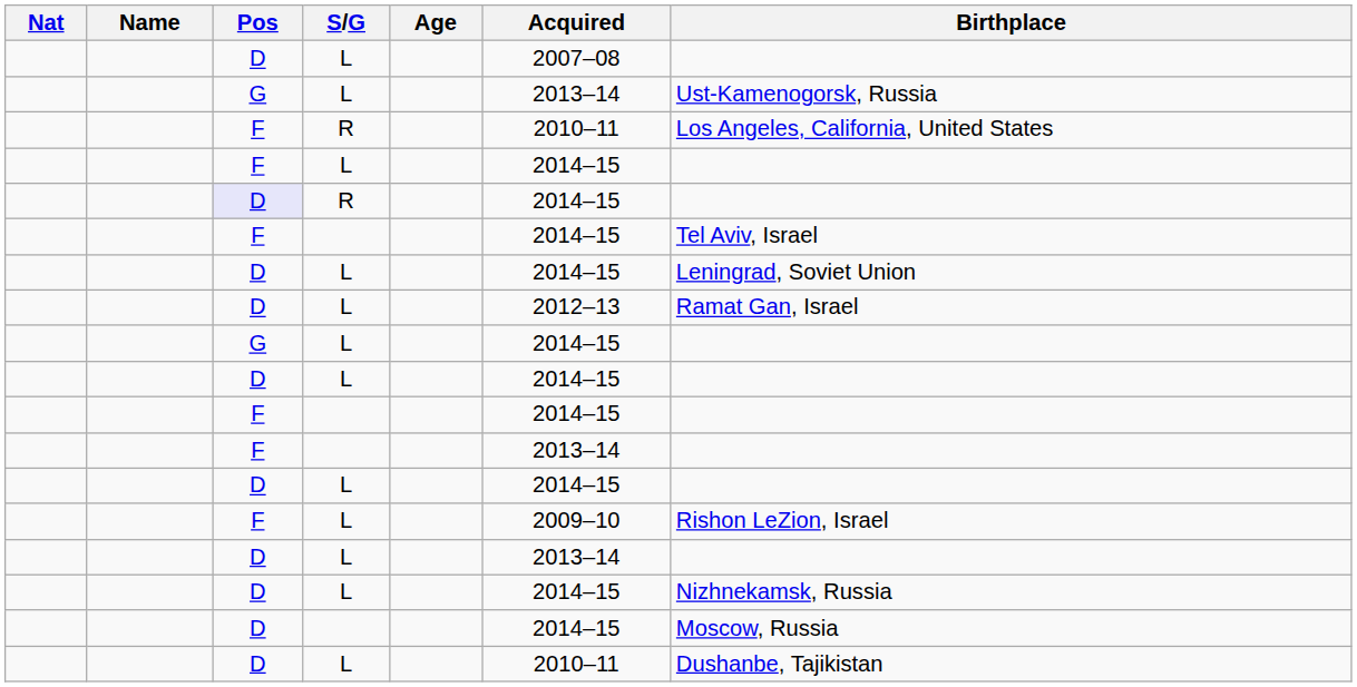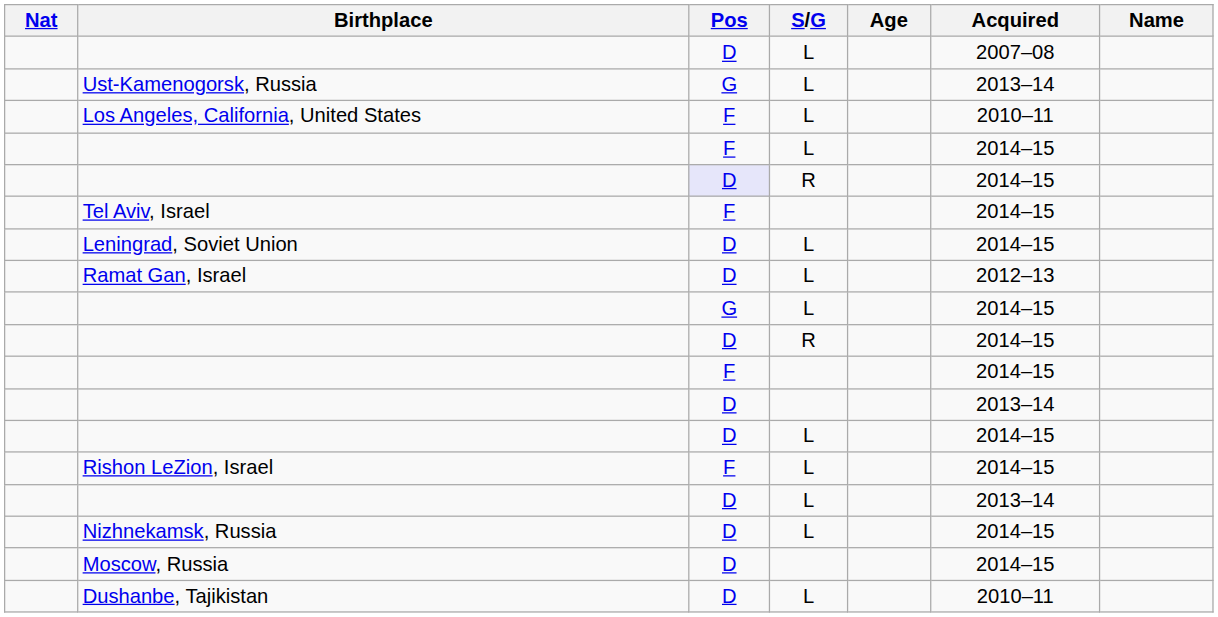columns swapped: Name <-> Birthplace
row 4 | S/G: R -> L
row 11 | S/G: L -> R
row 13 | Pos: F -> D
row 15 | Acquired: 2009–10 -> 2014–15
